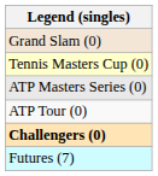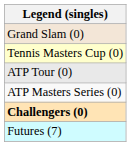row 4 | column 1: ATP Masters Series (0) -> ATP Tour (0)
row 5 | column 1: ATP Tour (0) -> ATP Masters Series (0)
